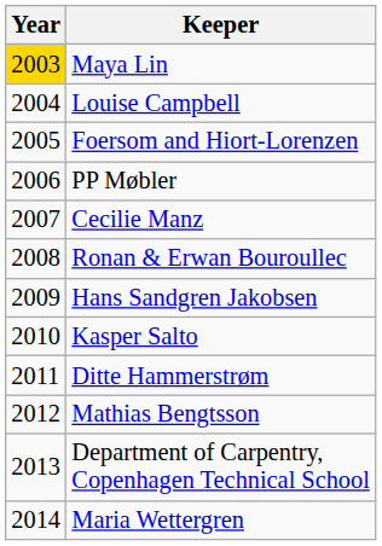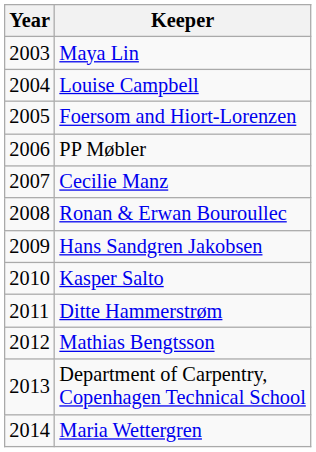Maya Lin | Year: gold background -> no background
